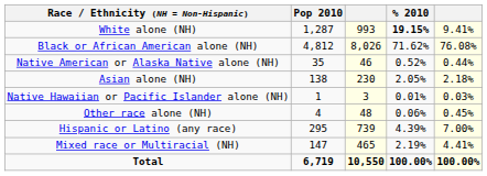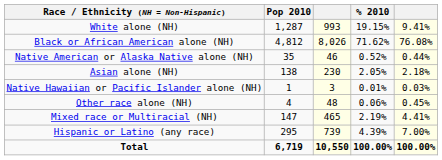White alone (NH) | % 2010: bold -> normal
rows swapped: Mixed race or Multiracial (NH) <-> Hispanic or Latino (any race)
